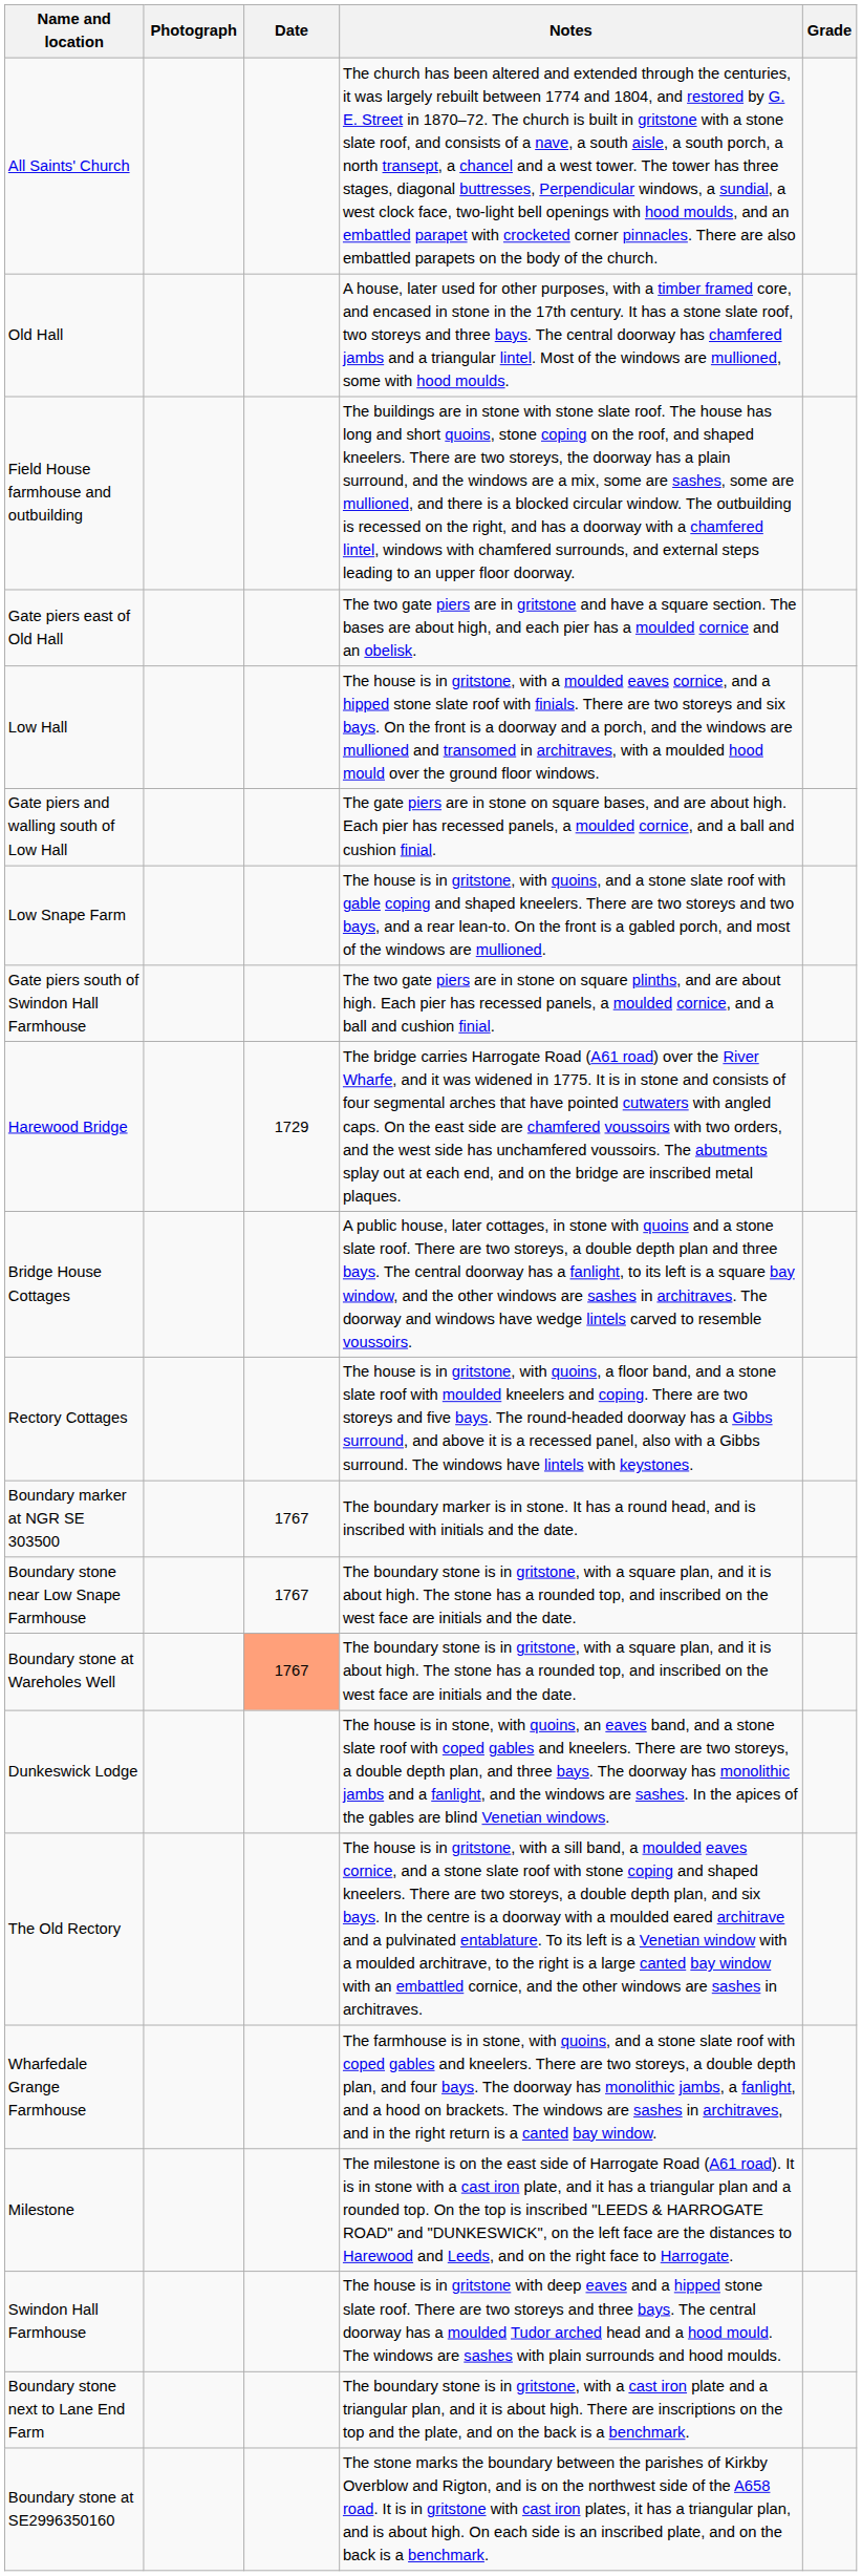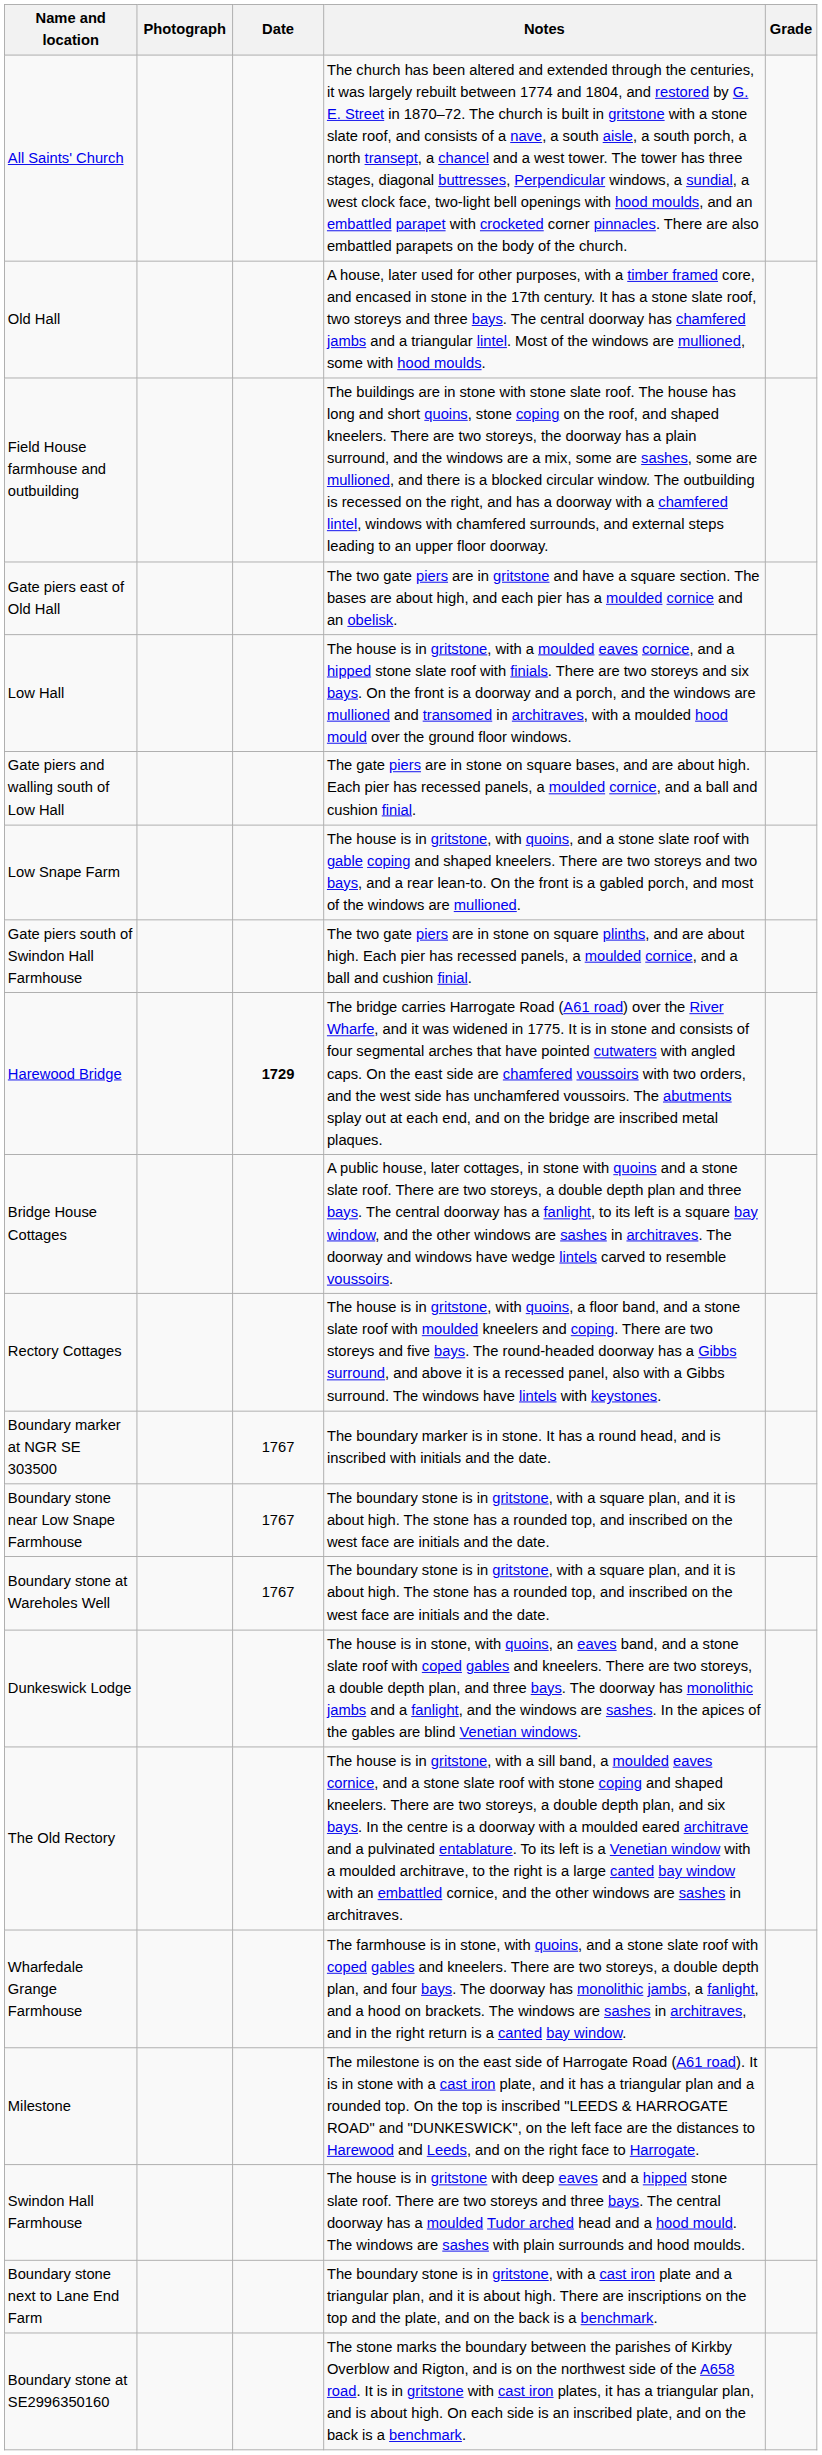Harewood Bridge | Date: normal -> bold
Boundary stone at Wareholes Well | Date: lightsalmon background -> no background
